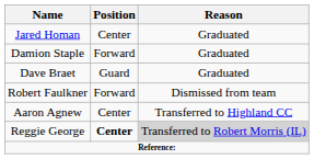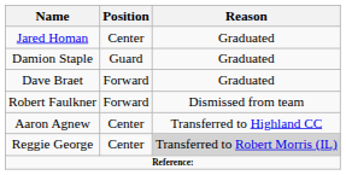Damion Staple | Position: Forward -> Guard
Dave Braet | Position: Guard -> Forward
Reggie George | Position: bold -> normal
